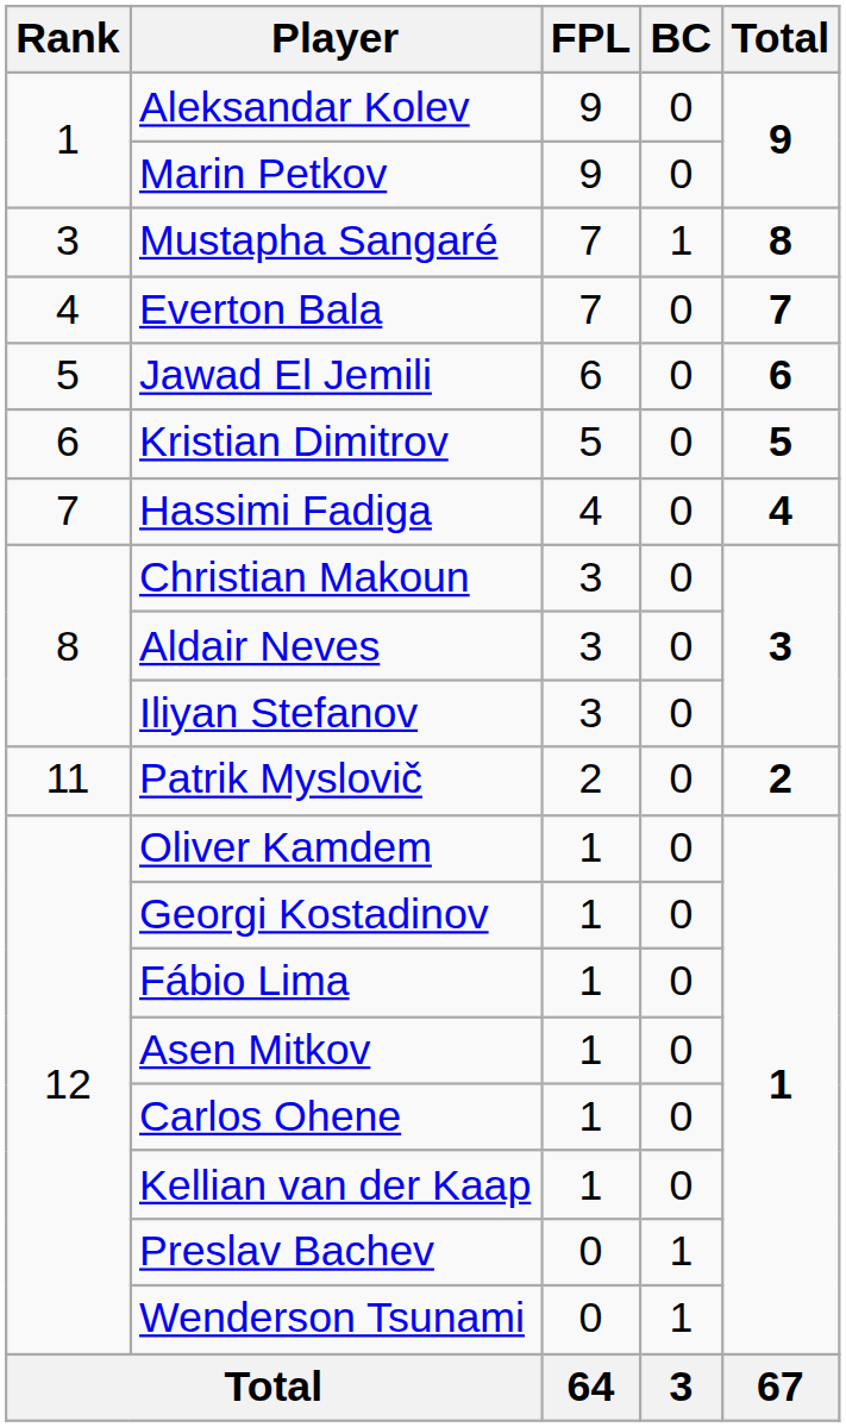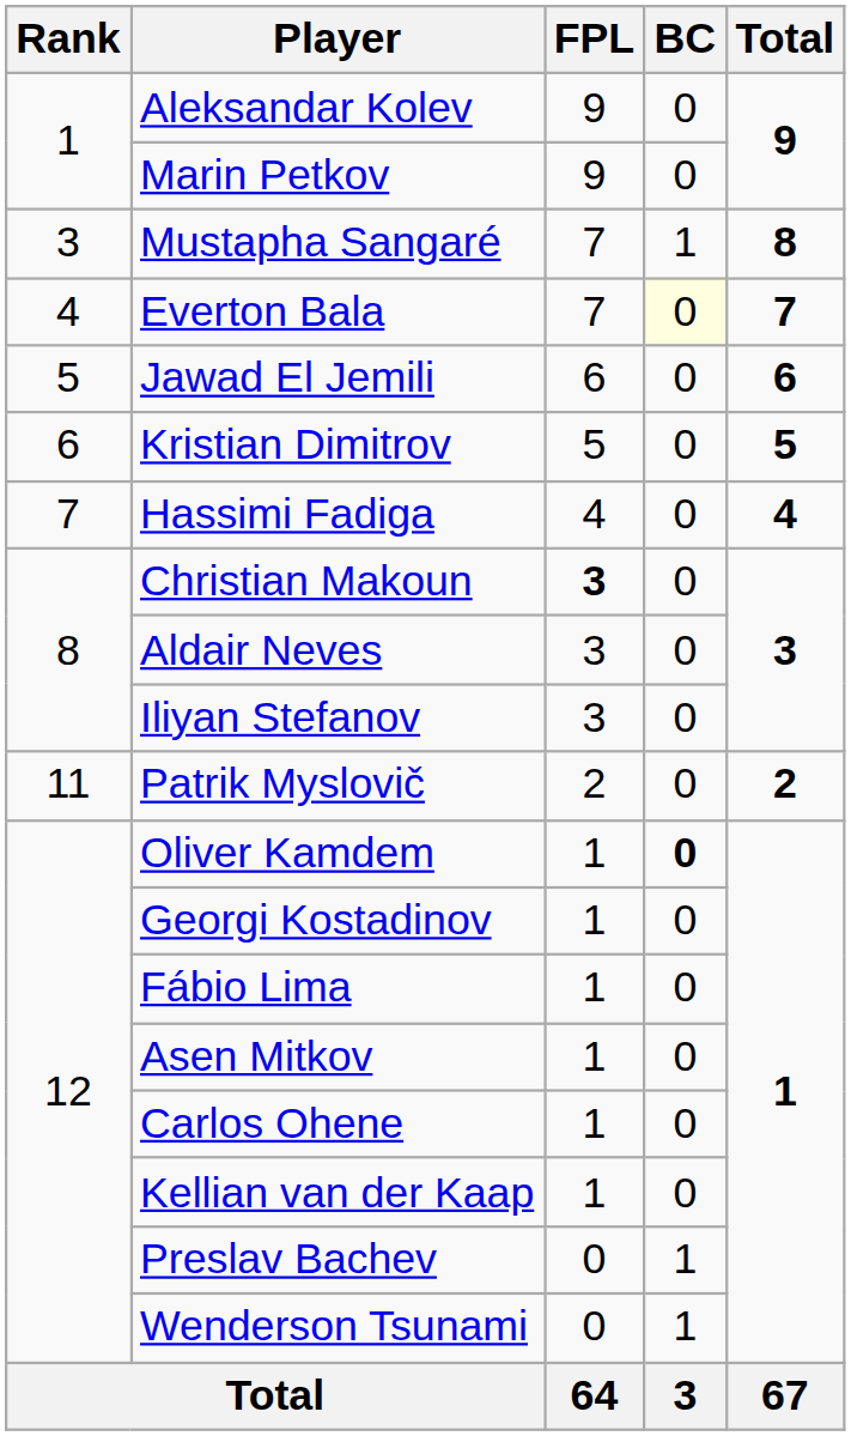Everton Bala | BC: no background -> lightyellow background
Christian Makoun | FPL: normal -> bold
Oliver Kamdem | BC: normal -> bold
